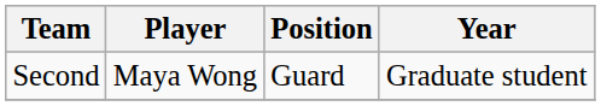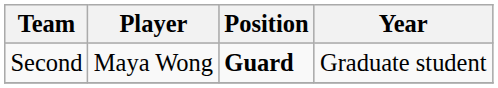Second | Position: normal -> bold
